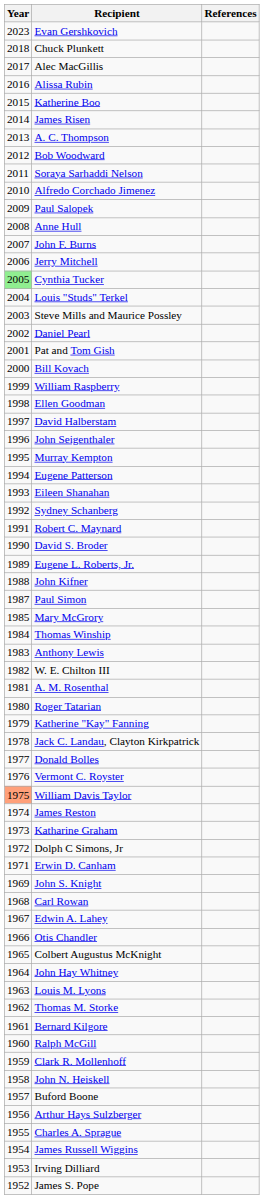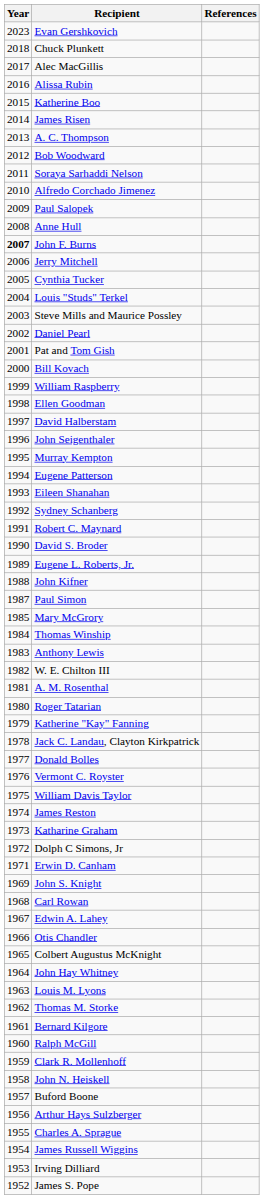John F. Burns | Year: normal -> bold
Cynthia Tucker | Year: lightgreen background -> no background
William Davis Taylor | Year: lightsalmon background -> no background
